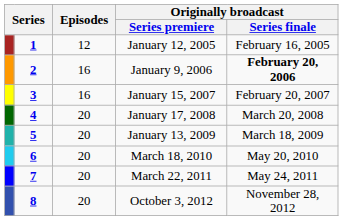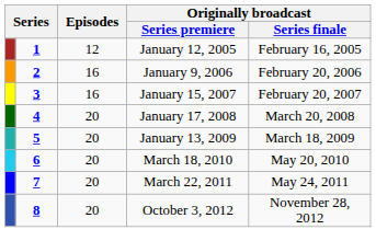January 9, 2006 | Originally broadcast / Series finale: bold -> normal
